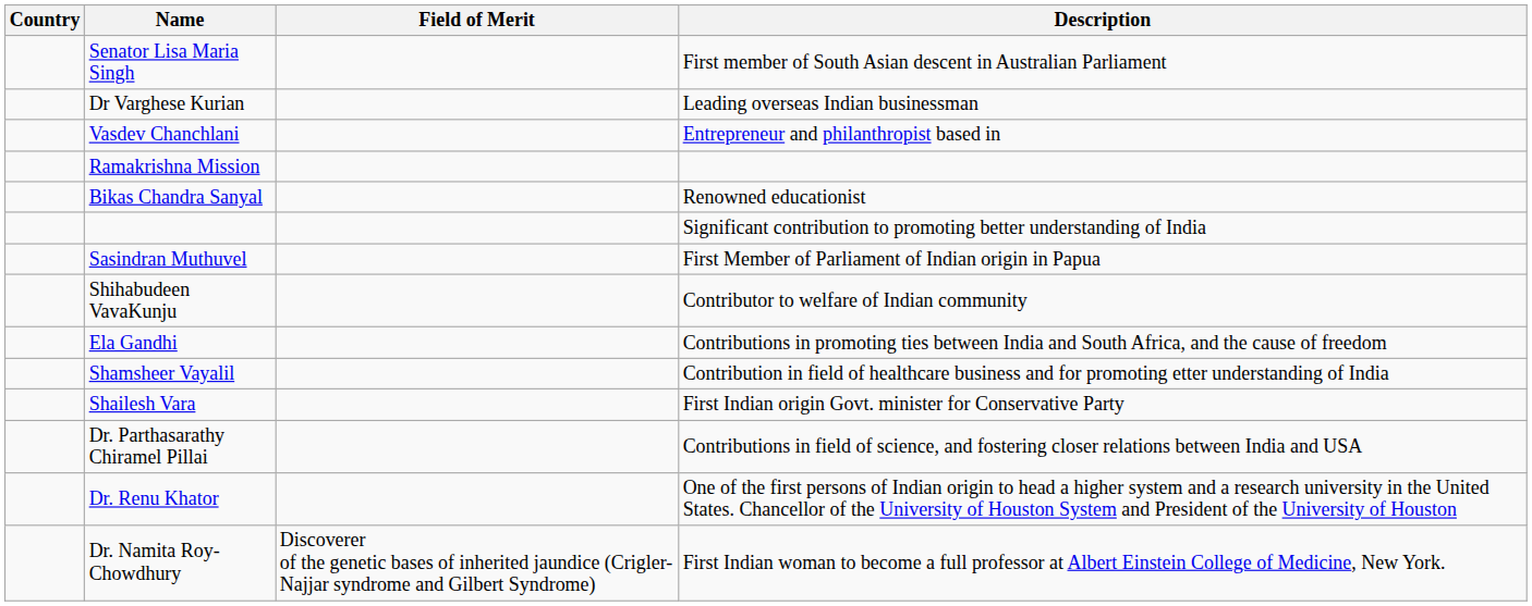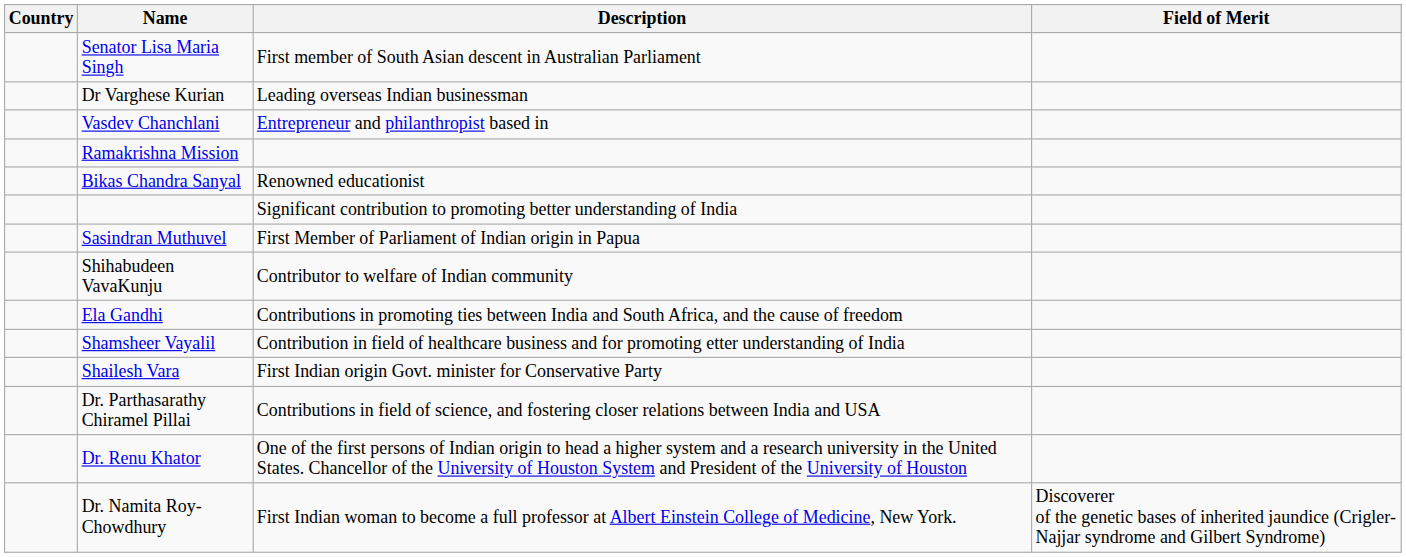columns swapped: Description <-> Field of Merit
